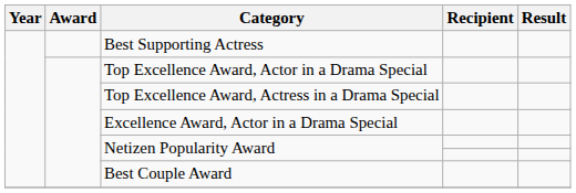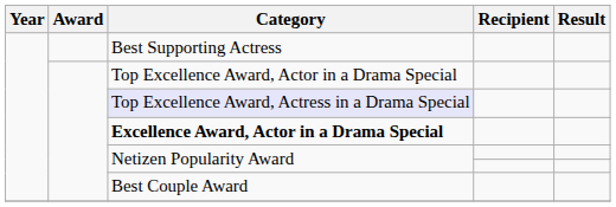Top Excellence Award, Actress in a Drama Special | Category: no background -> lavender background
Excellence Award, Actor in a Drama Special | Category: normal -> bold
